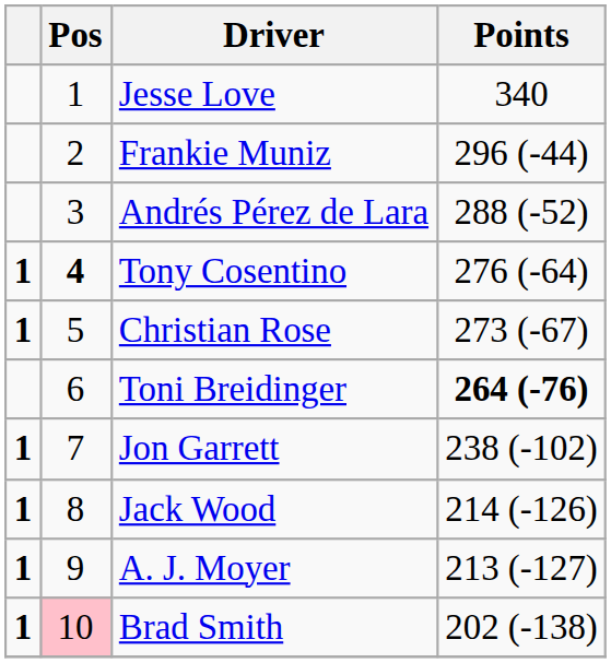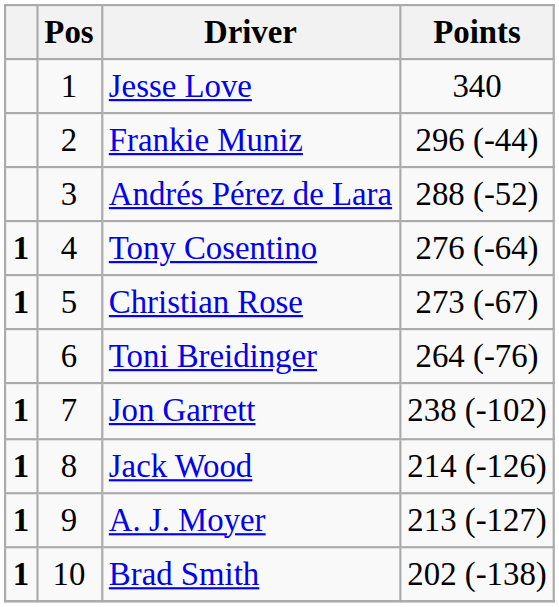Tony Cosentino | Pos: bold -> normal
Toni Breidinger | Points: bold -> normal
Brad Smith | Pos: pink background -> no background
